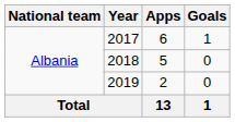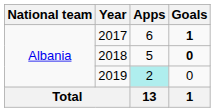2017 | Goals: normal -> bold
2018 | Goals: normal -> bold
2019 | Apps: no background -> paleturquoise background
